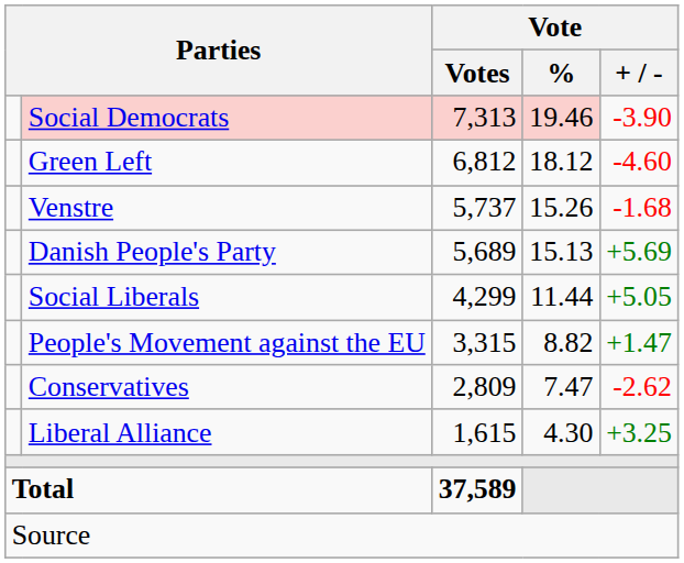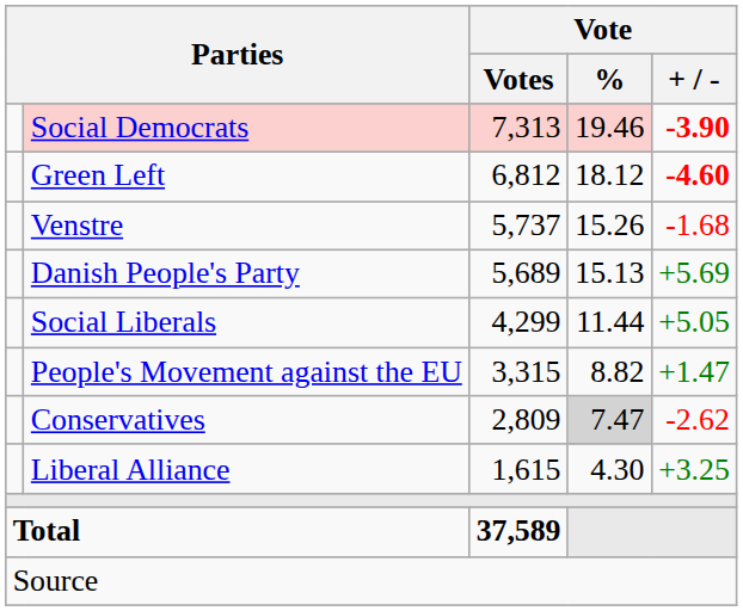Social Democrats | Vote / + / -: normal -> bold
Green Left | Vote / + / -: normal -> bold
Conservatives | Vote / %: no background -> lightgrey background
